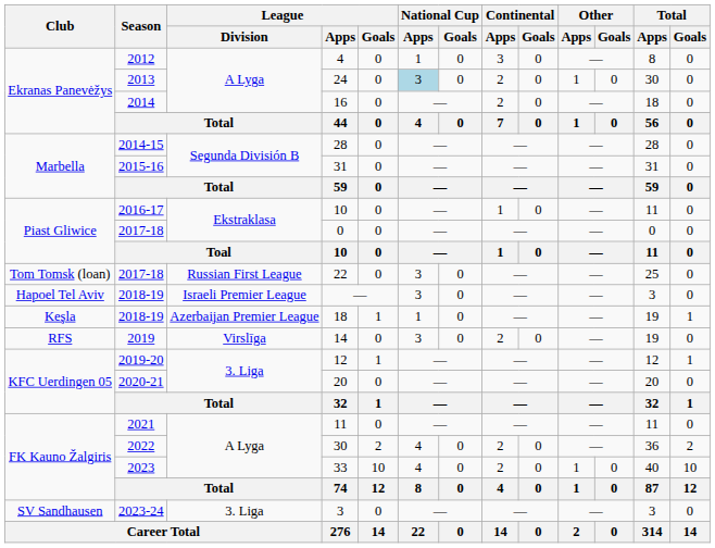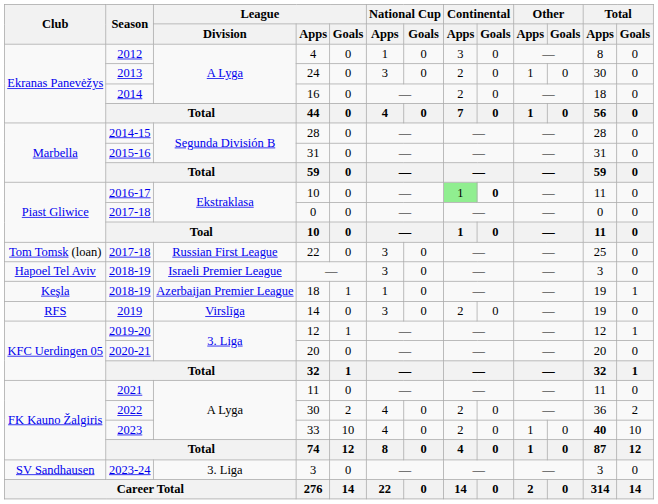24 | National Cup / Apps: lightblue background -> no background
2016-17 / 10 | Continental / Apps: no background -> lightgreen background
2016-17 / 10 | Continental / Goals: normal -> bold
33 | Total / Apps: normal -> bold
